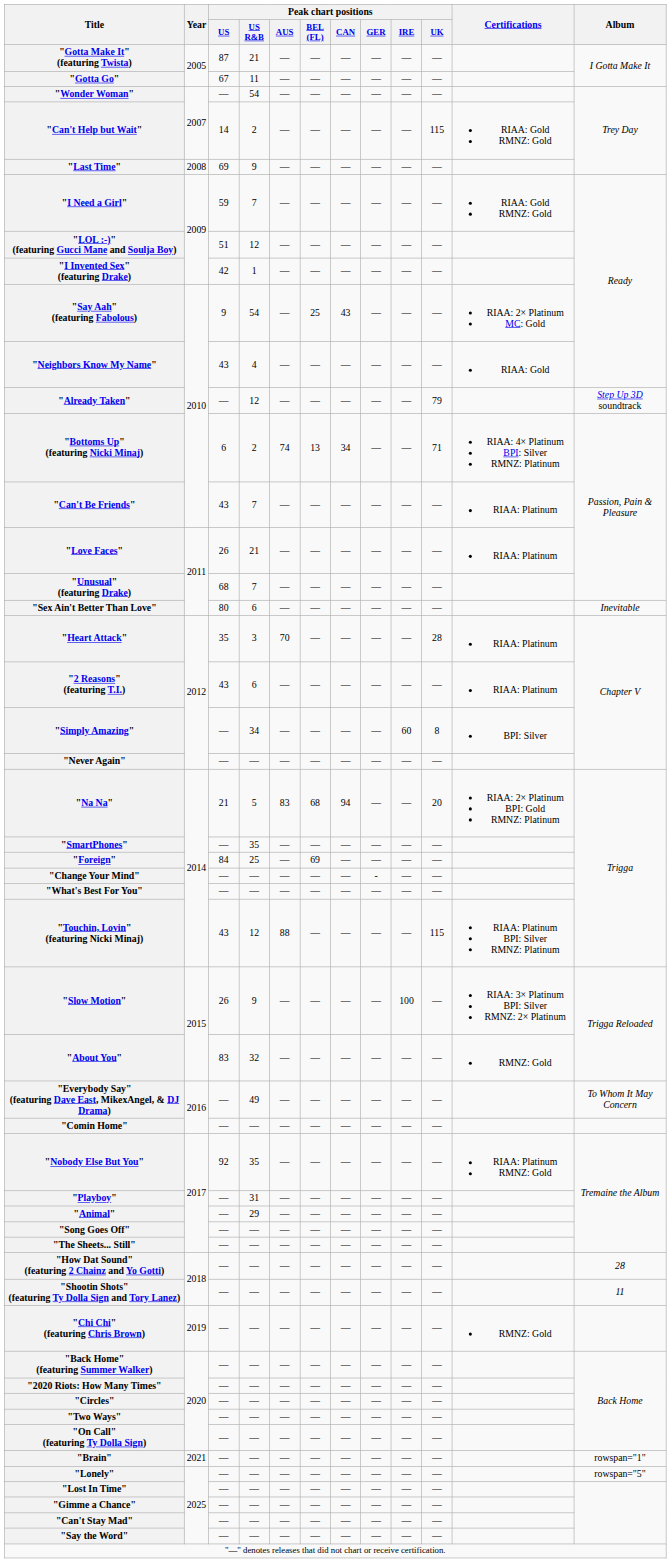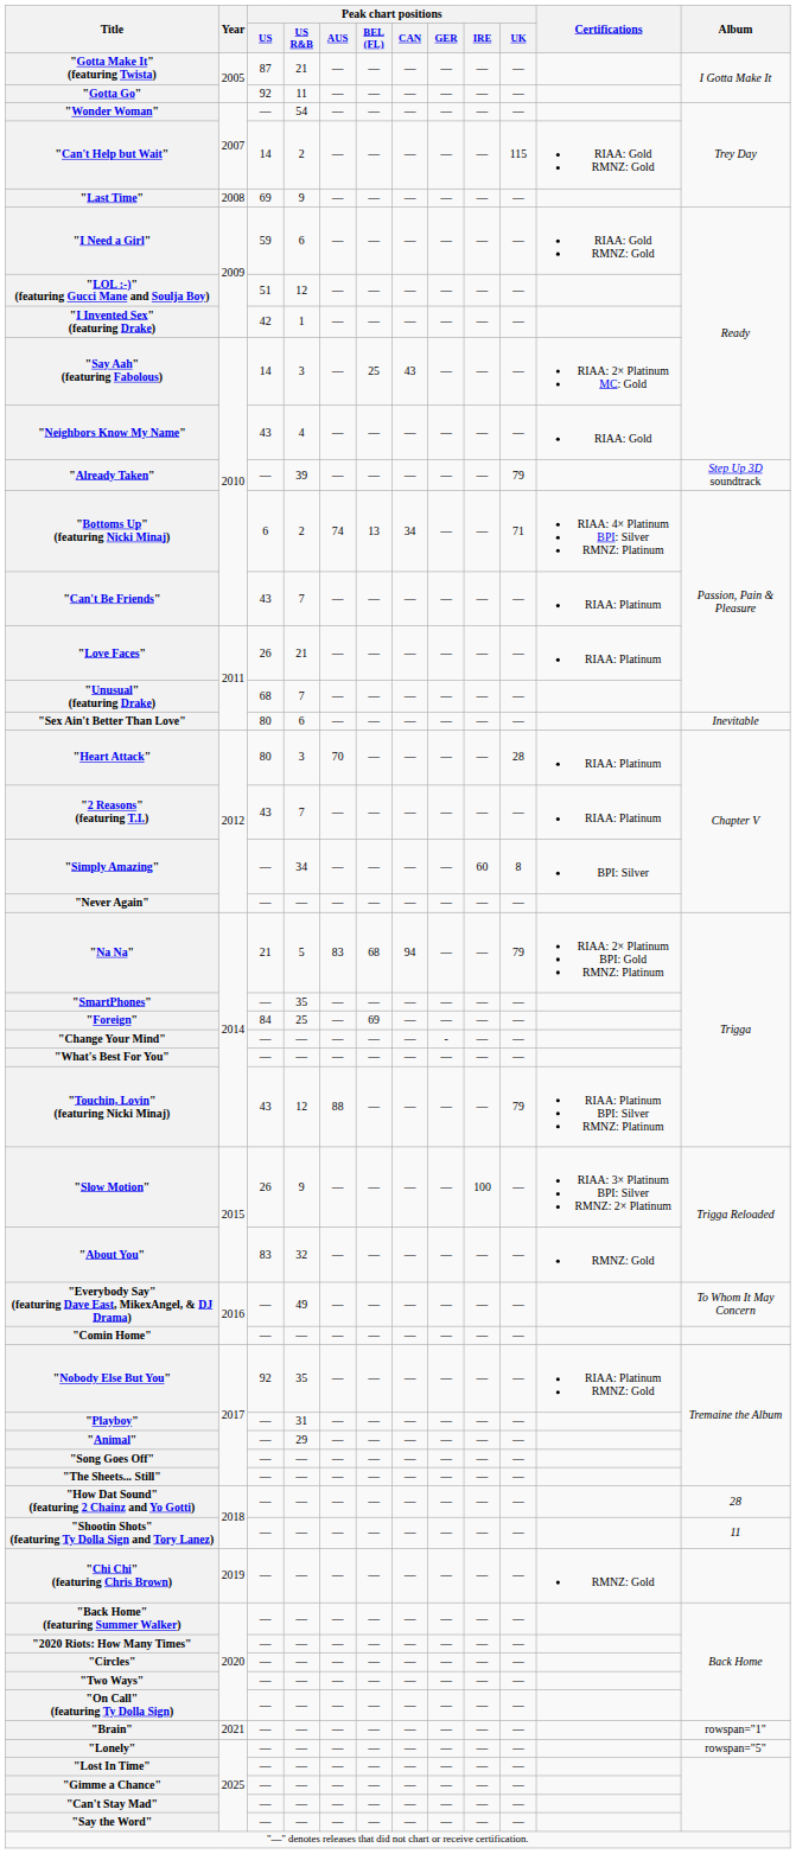"Gotta Go" | Peak chart positions / US: 67 -> 92
"I Need a Girl" | Peak chart positions / US R&B: 7 -> 6
"Say Aah" (featuring Fabolous) | Peak chart positions / US: 9 -> 14
"Say Aah" (featuring Fabolous) | Peak chart positions / US R&B: 54 -> 3
"Already Taken" | Peak chart positions / US R&B: 12 -> 39
"Heart Attack" | Peak chart positions / US: 35 -> 80
"2 Reasons" (featuring T.I.) | Peak chart positions / US R&B: 6 -> 7
"Na Na" | Peak chart positions / UK: 20 -> 79
"Touchin, Lovin" (featuring Nicki Minaj) | Peak chart positions / UK: 115 -> 79
